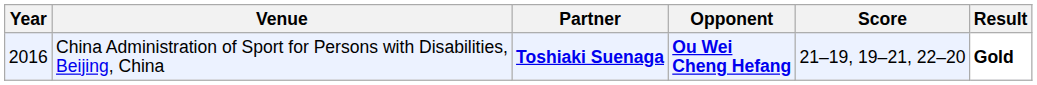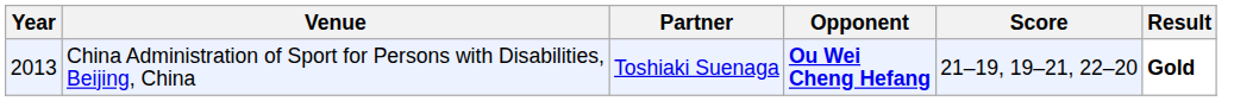row 2 | Year: 2016 -> 2013
row 2 | Partner: bold -> normal
